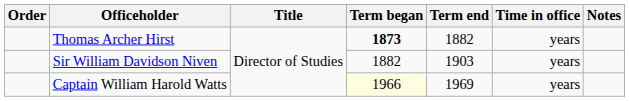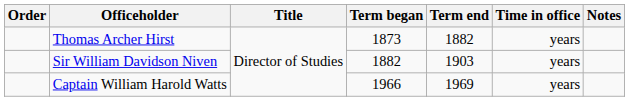Thomas Archer Hirst | Term began: bold -> normal
Captain William Harold Watts | Term began: lightyellow background -> no background
